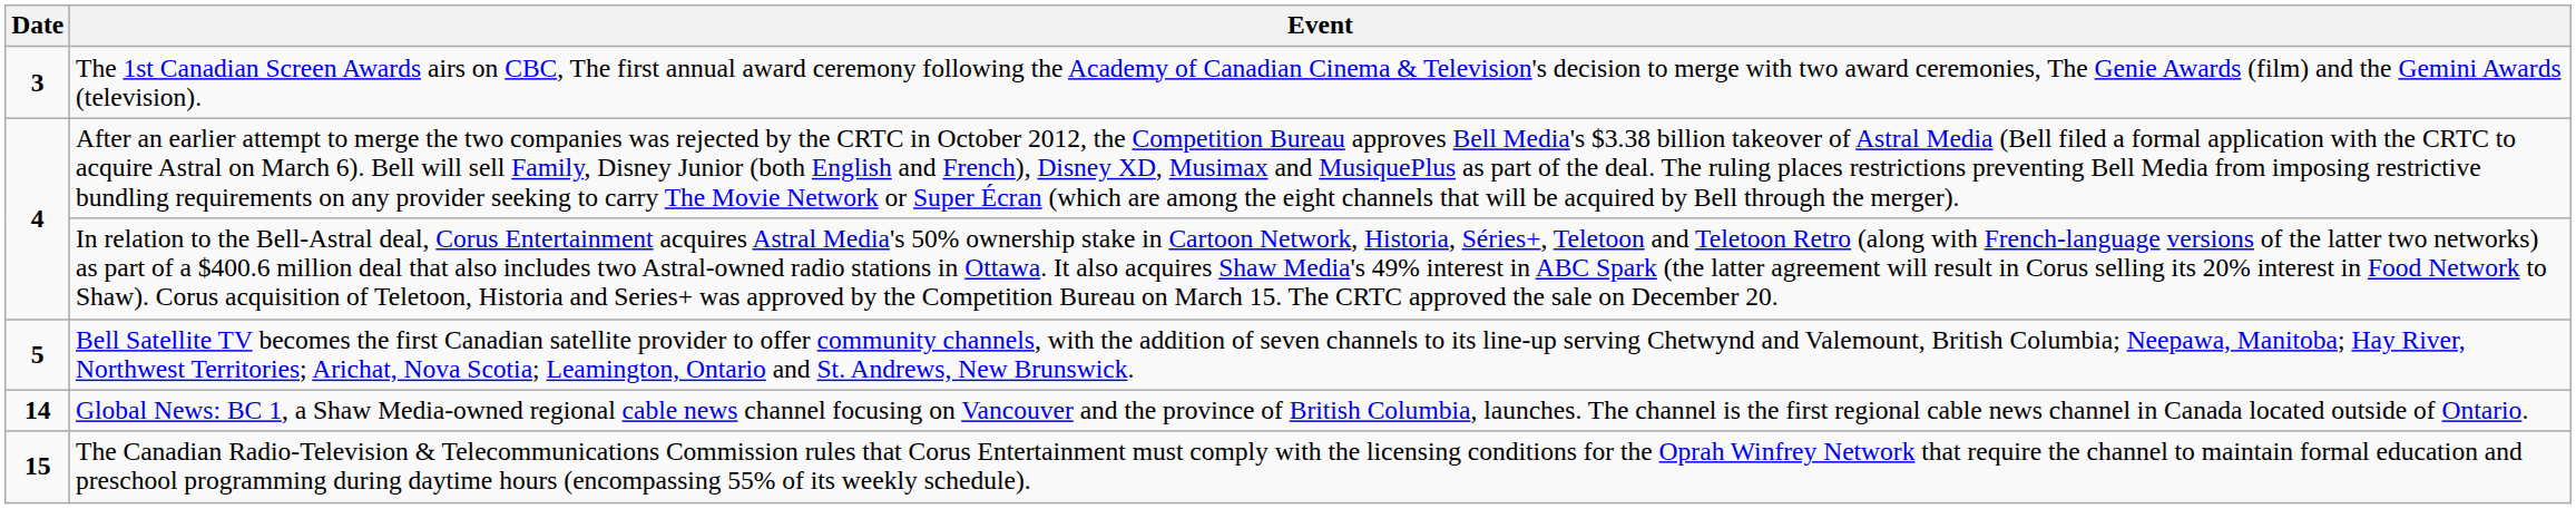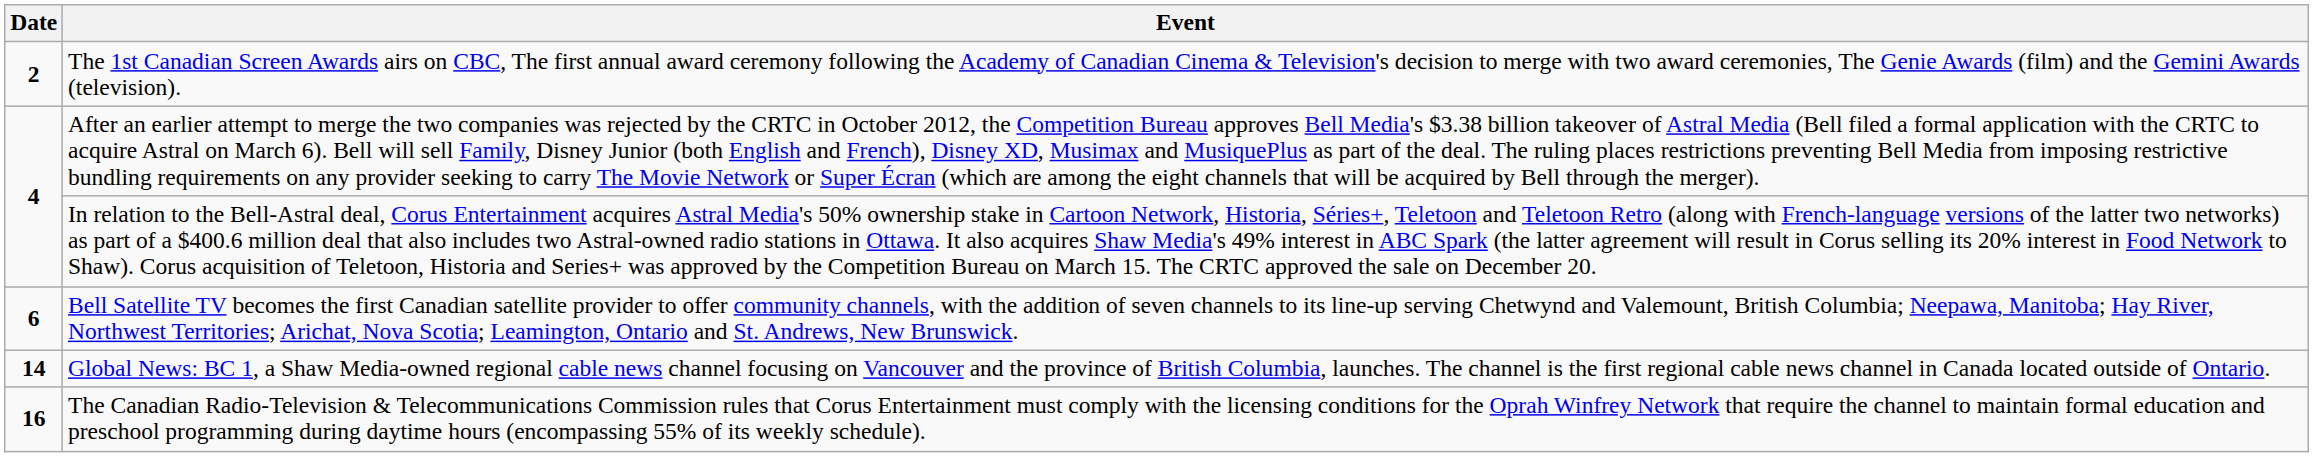row 2 | Date: 3 -> 2
row 5 | Date: 5 -> 6
row 7 | Date: 15 -> 16
